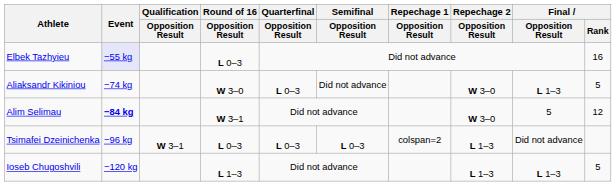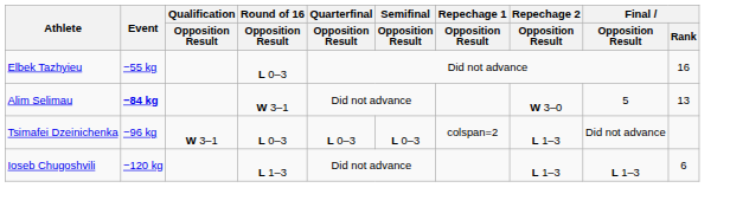Elbek Tazhyieu | Event: lavender background -> no background
- row: Aliaksandr Kikiniou | −74 kg | W 3–0 | L 0–3 | Did not advance | W 3–0 | L 1–3 | 5
Alim Selimau | Final / Rank: 12 -> 13
Ioseb Chugoshvili | Final / Rank: 5 -> 6
